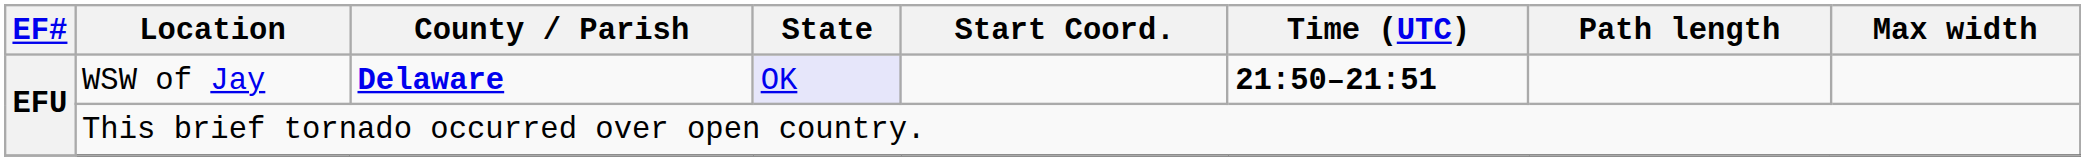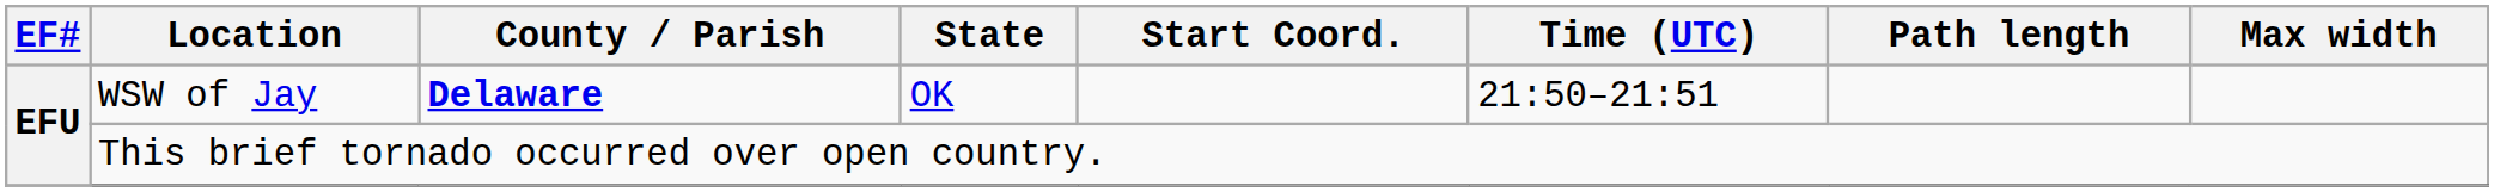WSW of Jay | State: lavender background -> no background
WSW of Jay | Time (UTC): bold -> normal
